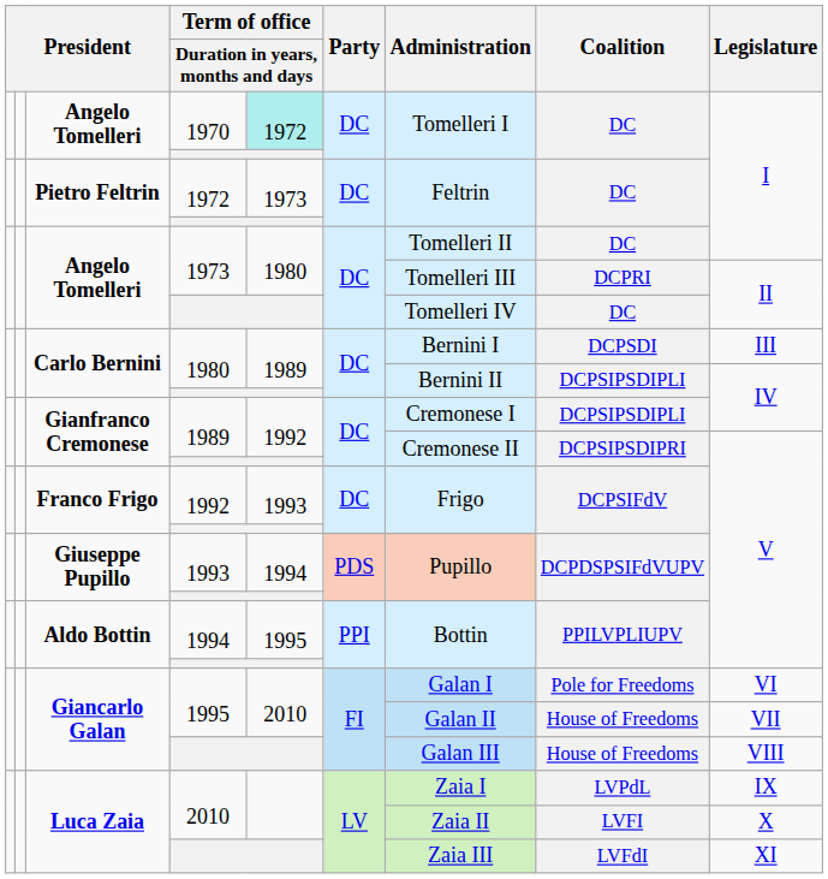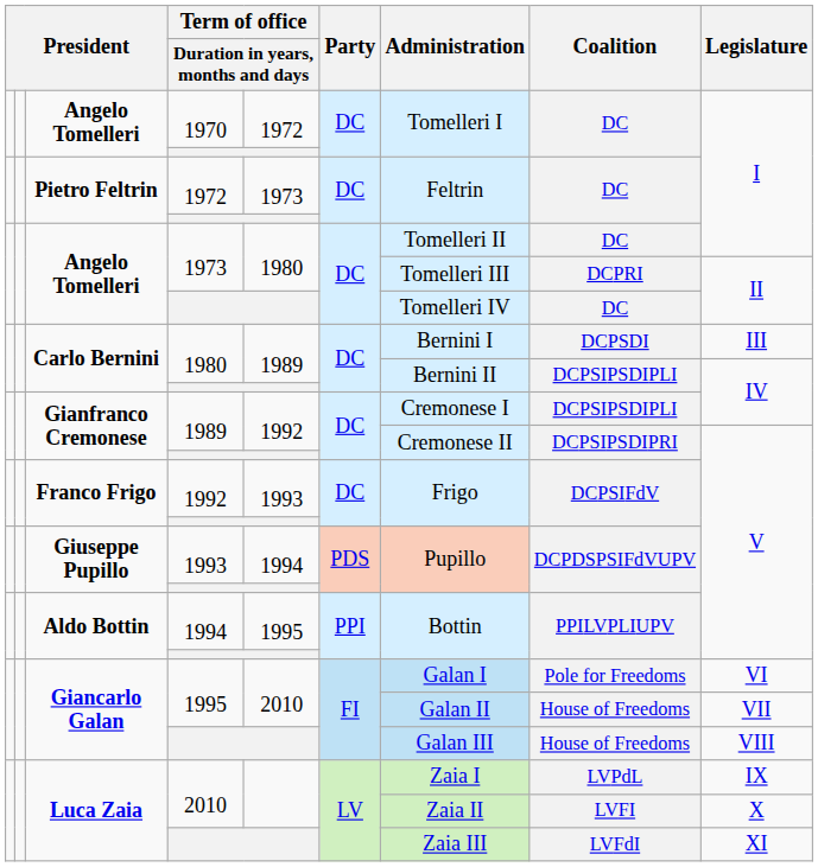1970 | column 5: paleturquoise background -> no background
